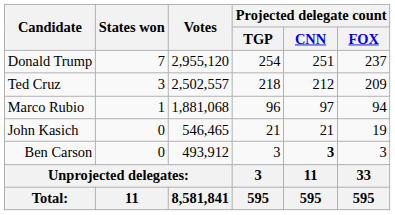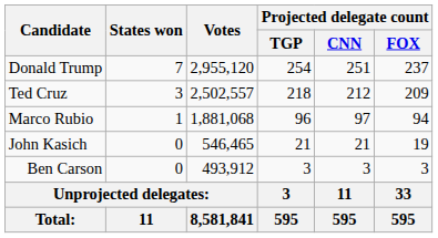Ben Carson | Projected delegate count / CNN: bold -> normal
